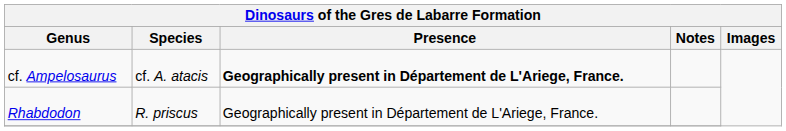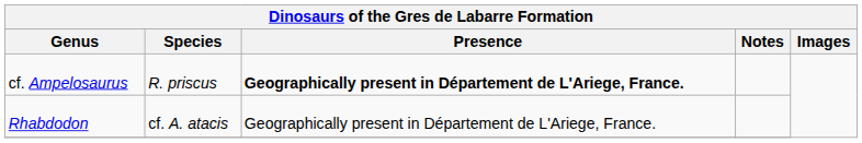cf. Ampelosaurus | Species: cf. A. atacis -> R. priscus
Rhabdodon | Species: R. priscus -> cf. A. atacis
